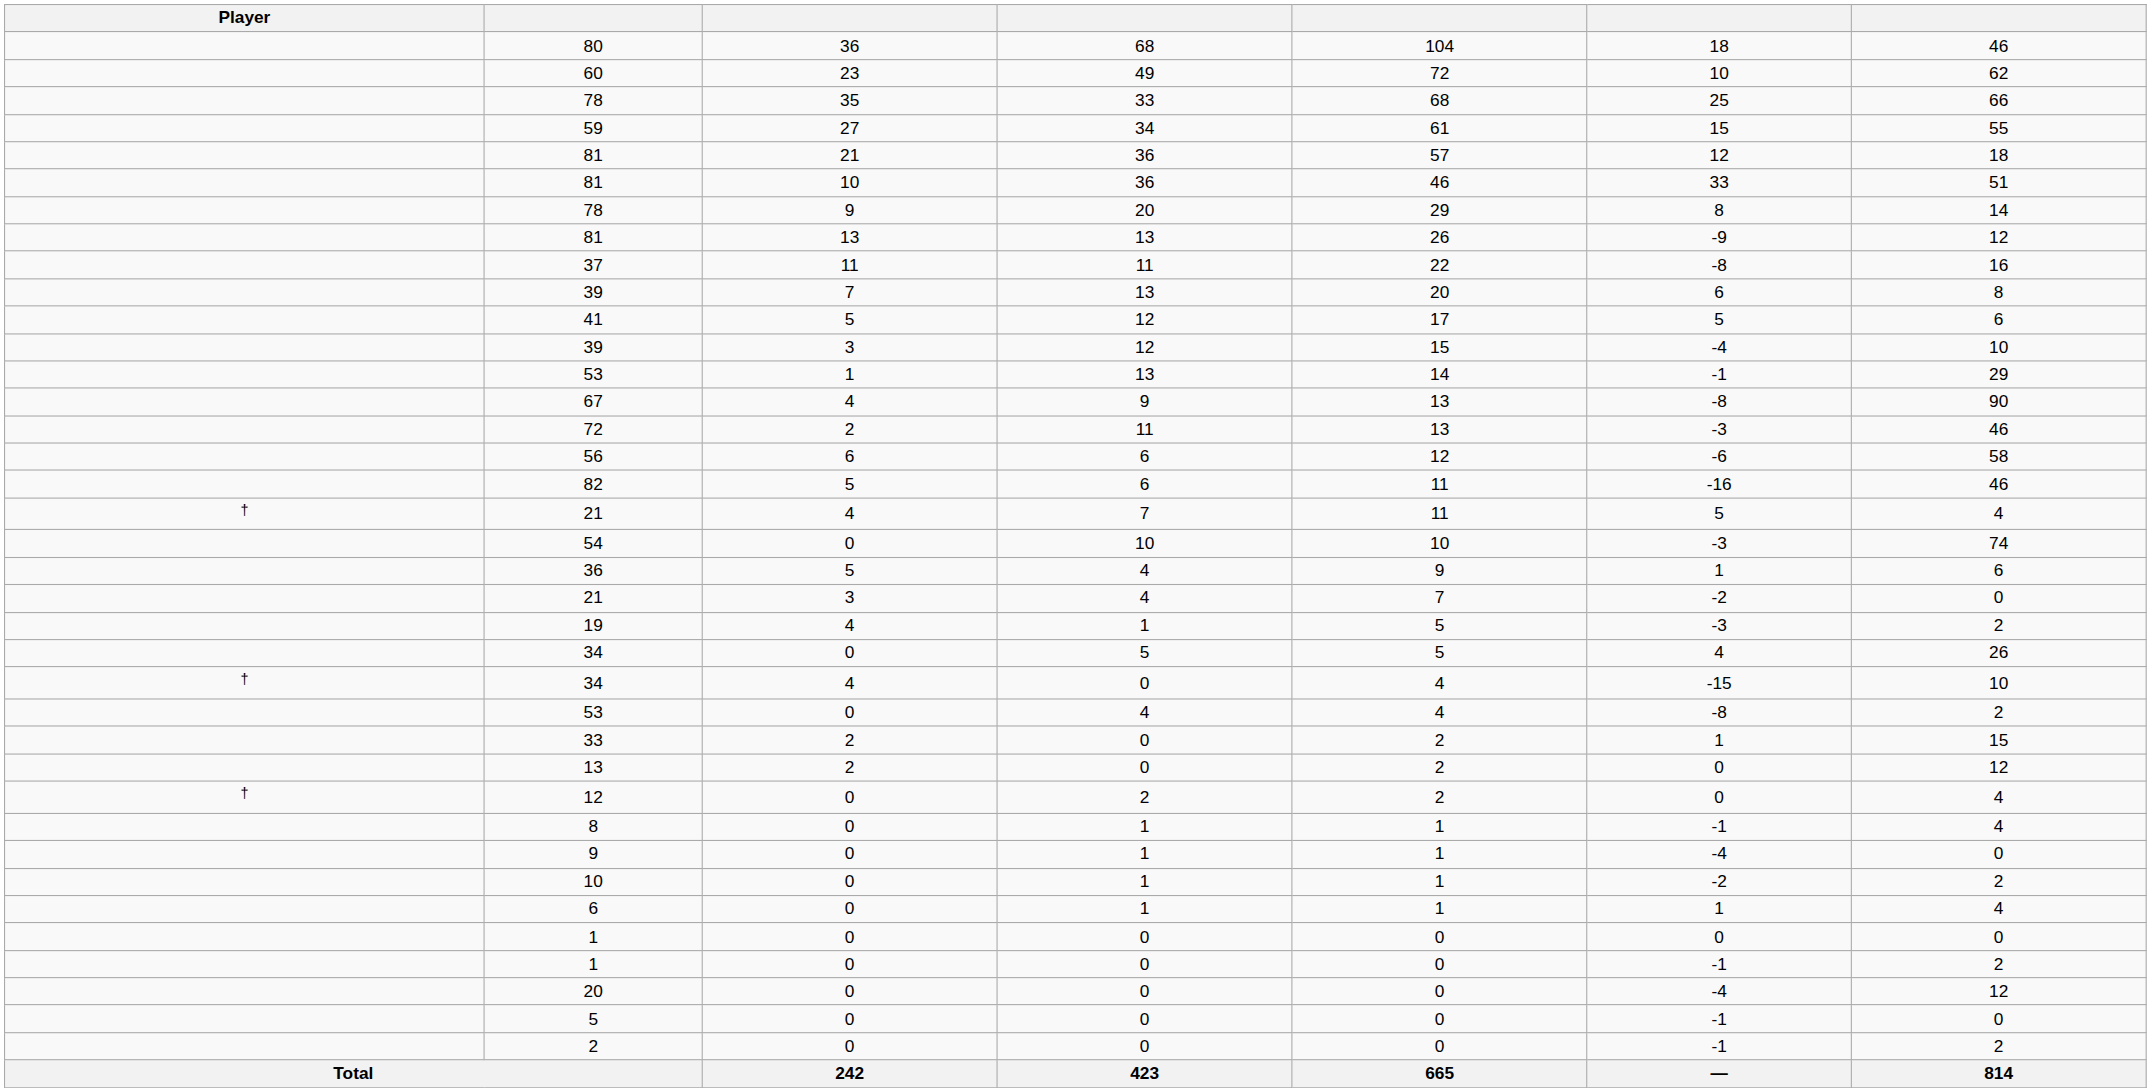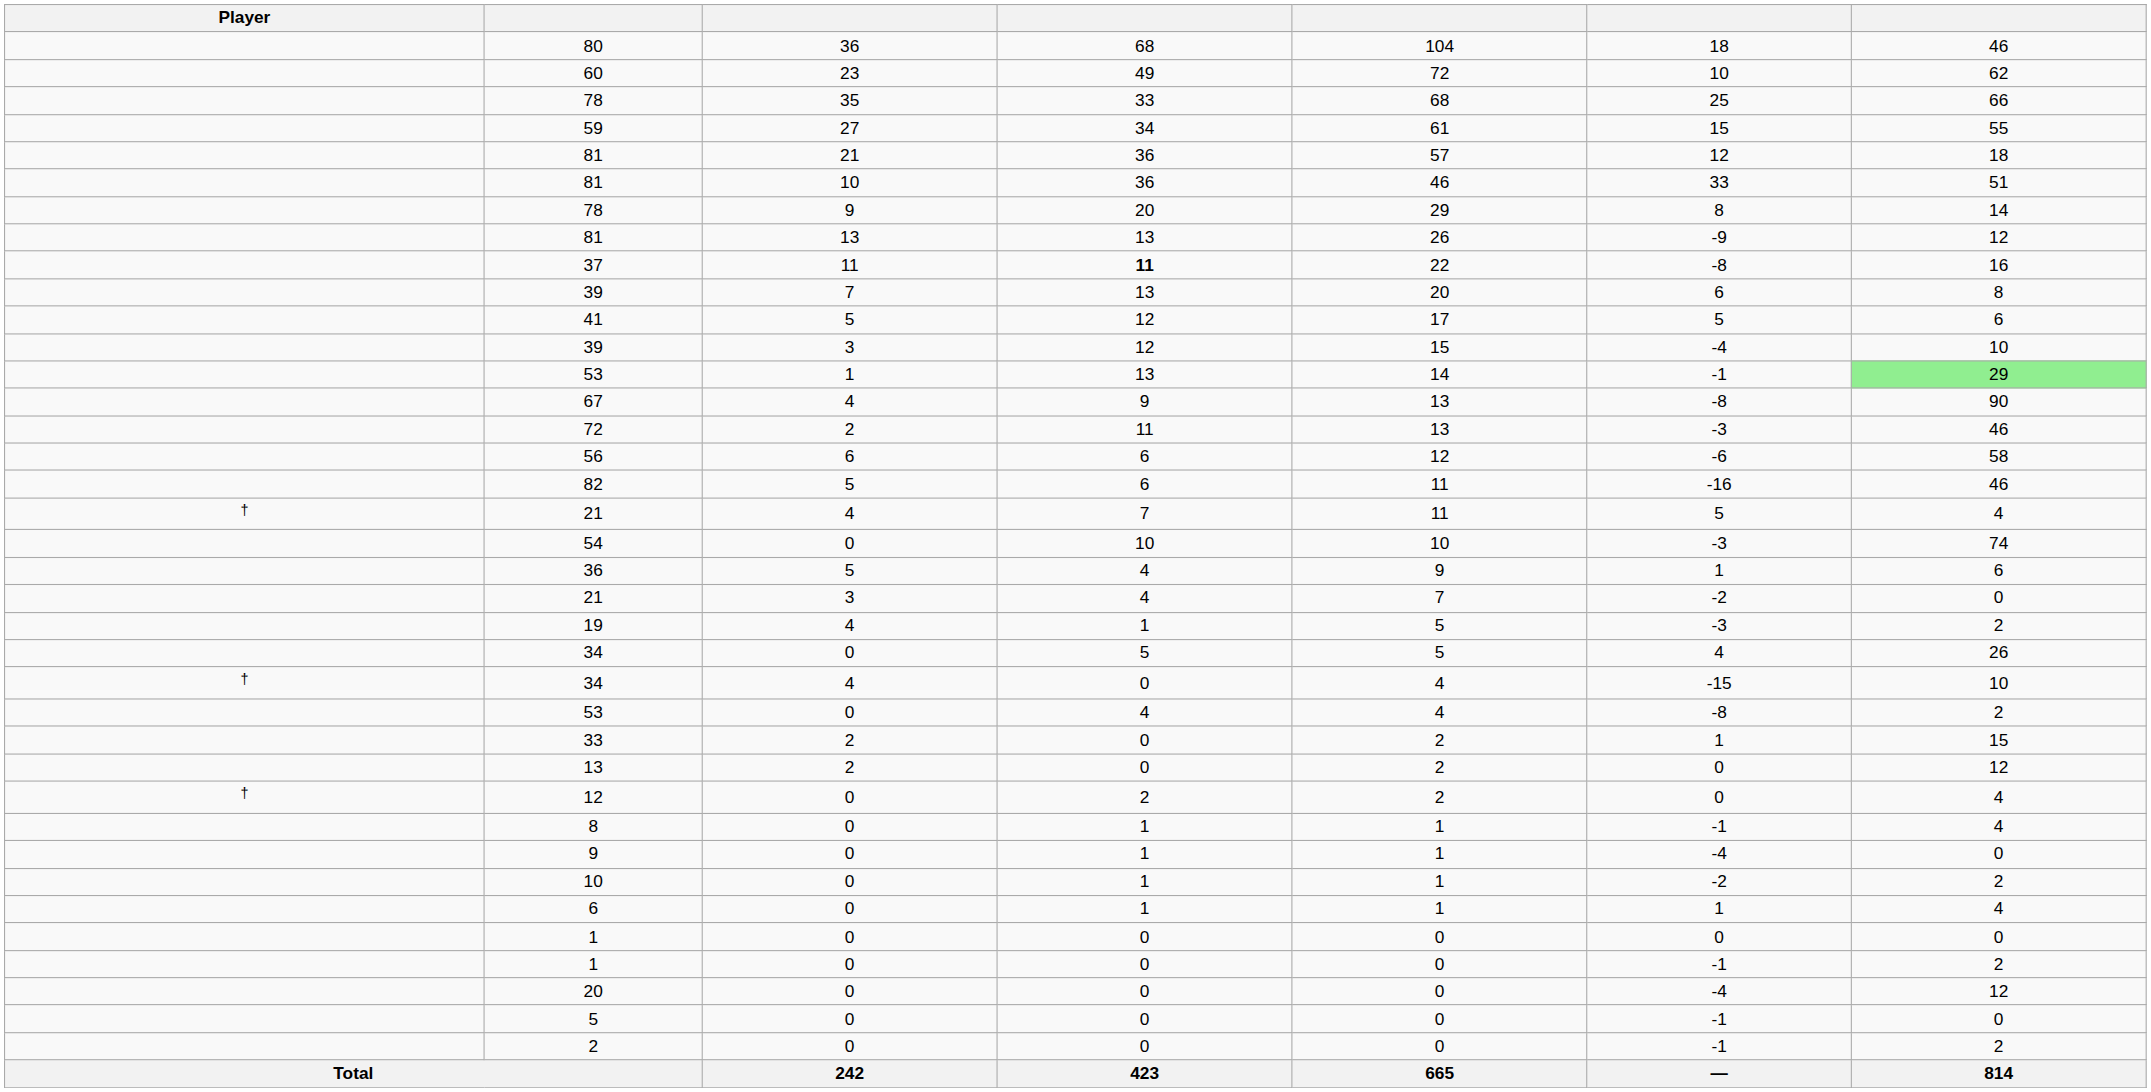37 | column 4: normal -> bold
53 / 1 | column 7: no background -> lightgreen background
